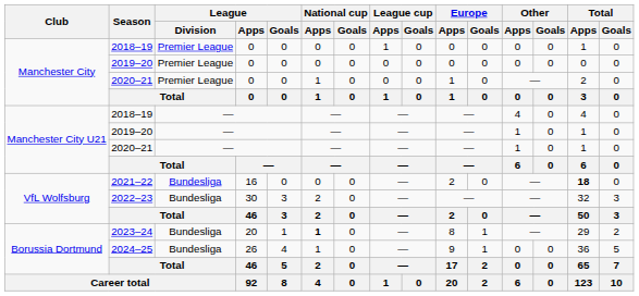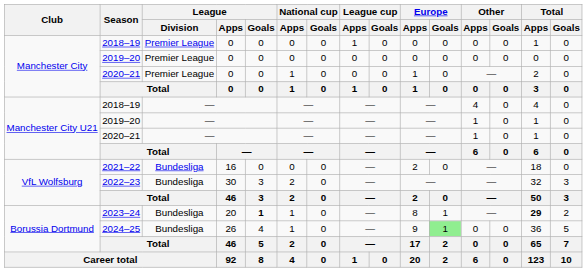2021–22 | Total / Apps: bold -> normal
2023–24 | League / Goals: normal -> bold
2023–24 | National cup / Apps: bold -> normal
2023–24 | Total / Apps: normal -> bold
2024–25 | Europe / Goals: no background -> lightgreen background
